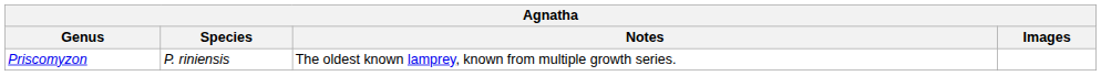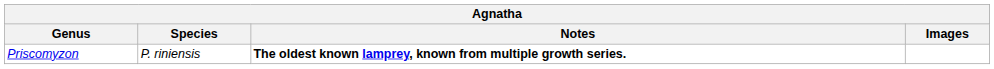Priscomyzon | Notes: normal -> bold
